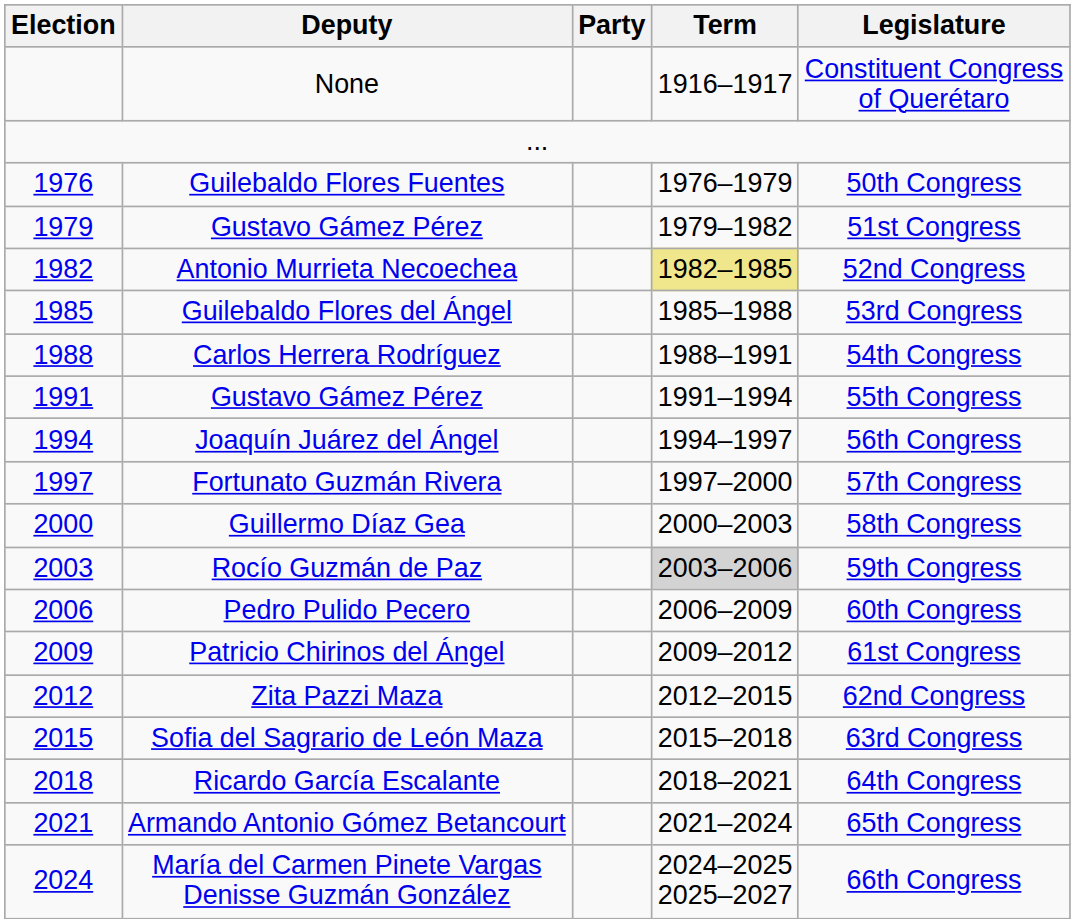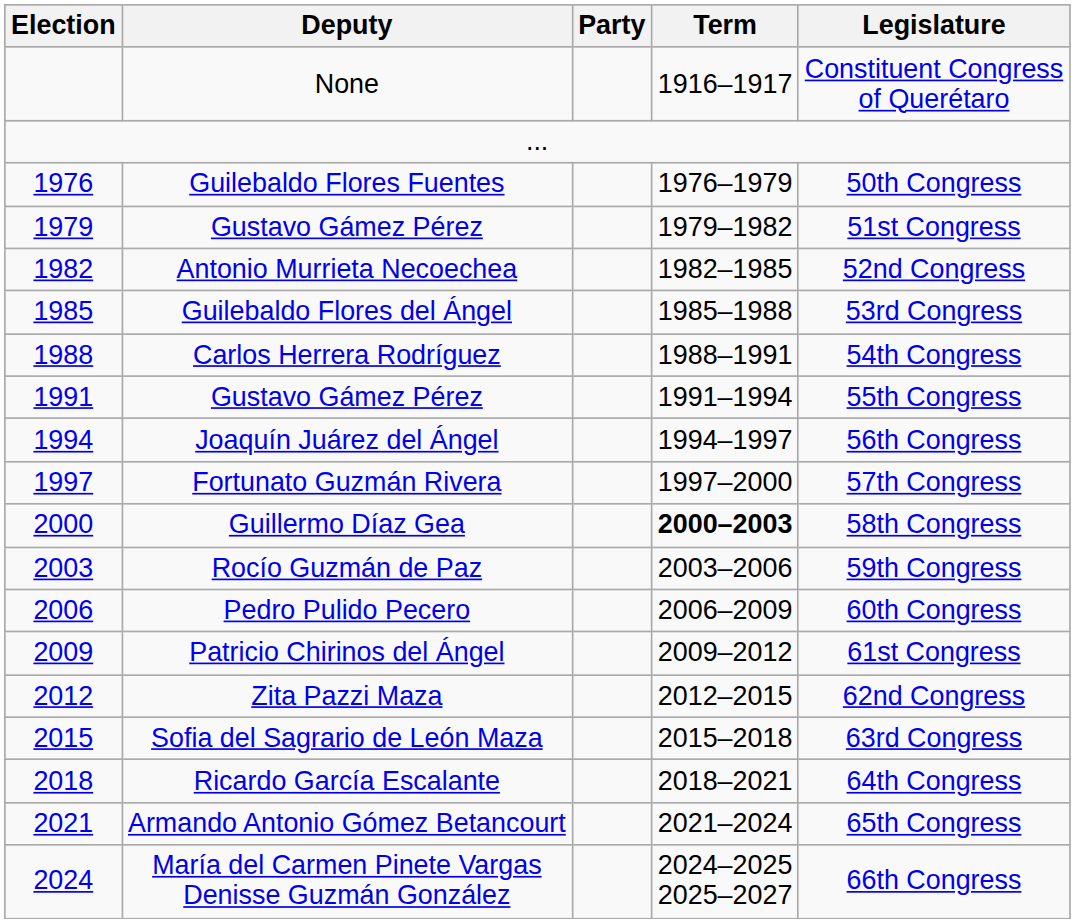Antonio Murrieta Necoechea | Term: khaki background -> no background
Guillermo Díaz Gea | Term: normal -> bold
Rocío Guzmán de Paz | Term: lightgrey background -> no background
